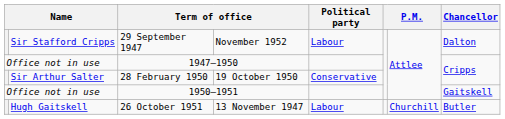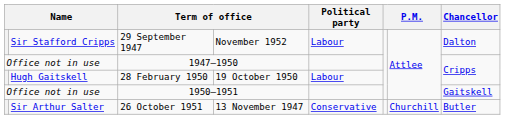28 February 1950 | column 2: Sir Arthur Salter -> Hugh Gaitskell
28 February 1950 | Political party: Conservative -> Labour
26 October 1951 | column 2: Hugh Gaitskell -> Sir Arthur Salter
26 October 1951 | Political party: Labour -> Conservative
